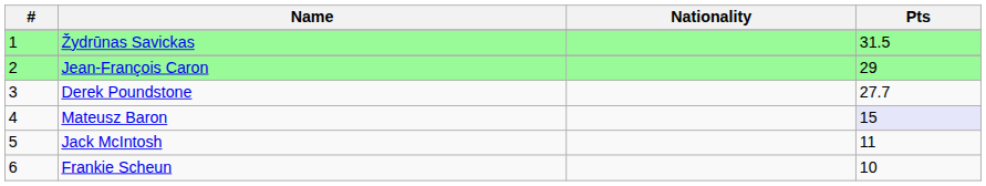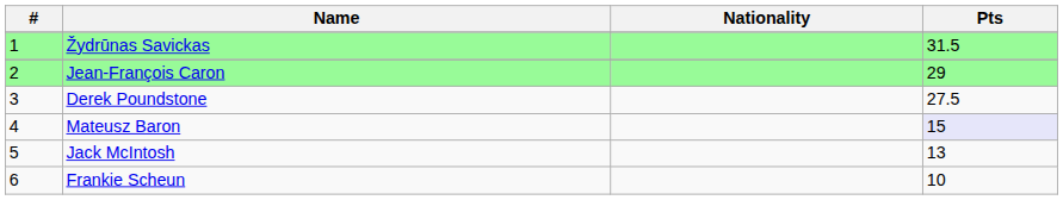Derek Poundstone | Pts: 27.7 -> 27.5
Jack McIntosh | Pts: 11 -> 13
